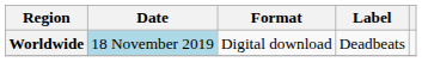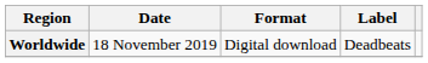Worldwide | Date: lightblue background -> no background
